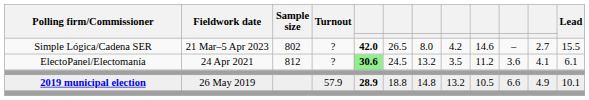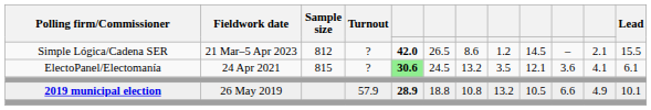Simple Lógica/Cadena SER | Sample size: 802 -> 812
Simple Lógica/Cadena SER | column 7: 8.0 -> 8.6
Simple Lógica/Cadena SER | column 8: 4.2 -> 1.2
Simple Lógica/Cadena SER | column 9: 14.6 -> 14.5
Simple Lógica/Cadena SER | column 11: 2.7 -> 2.1
ElectoPanel/Electomanía | Sample size: 812 -> 815
ElectoPanel/Electomanía | column 9: 11.2 -> 12.1
2019 municipal election | column 7: 14.8 -> 10.8
